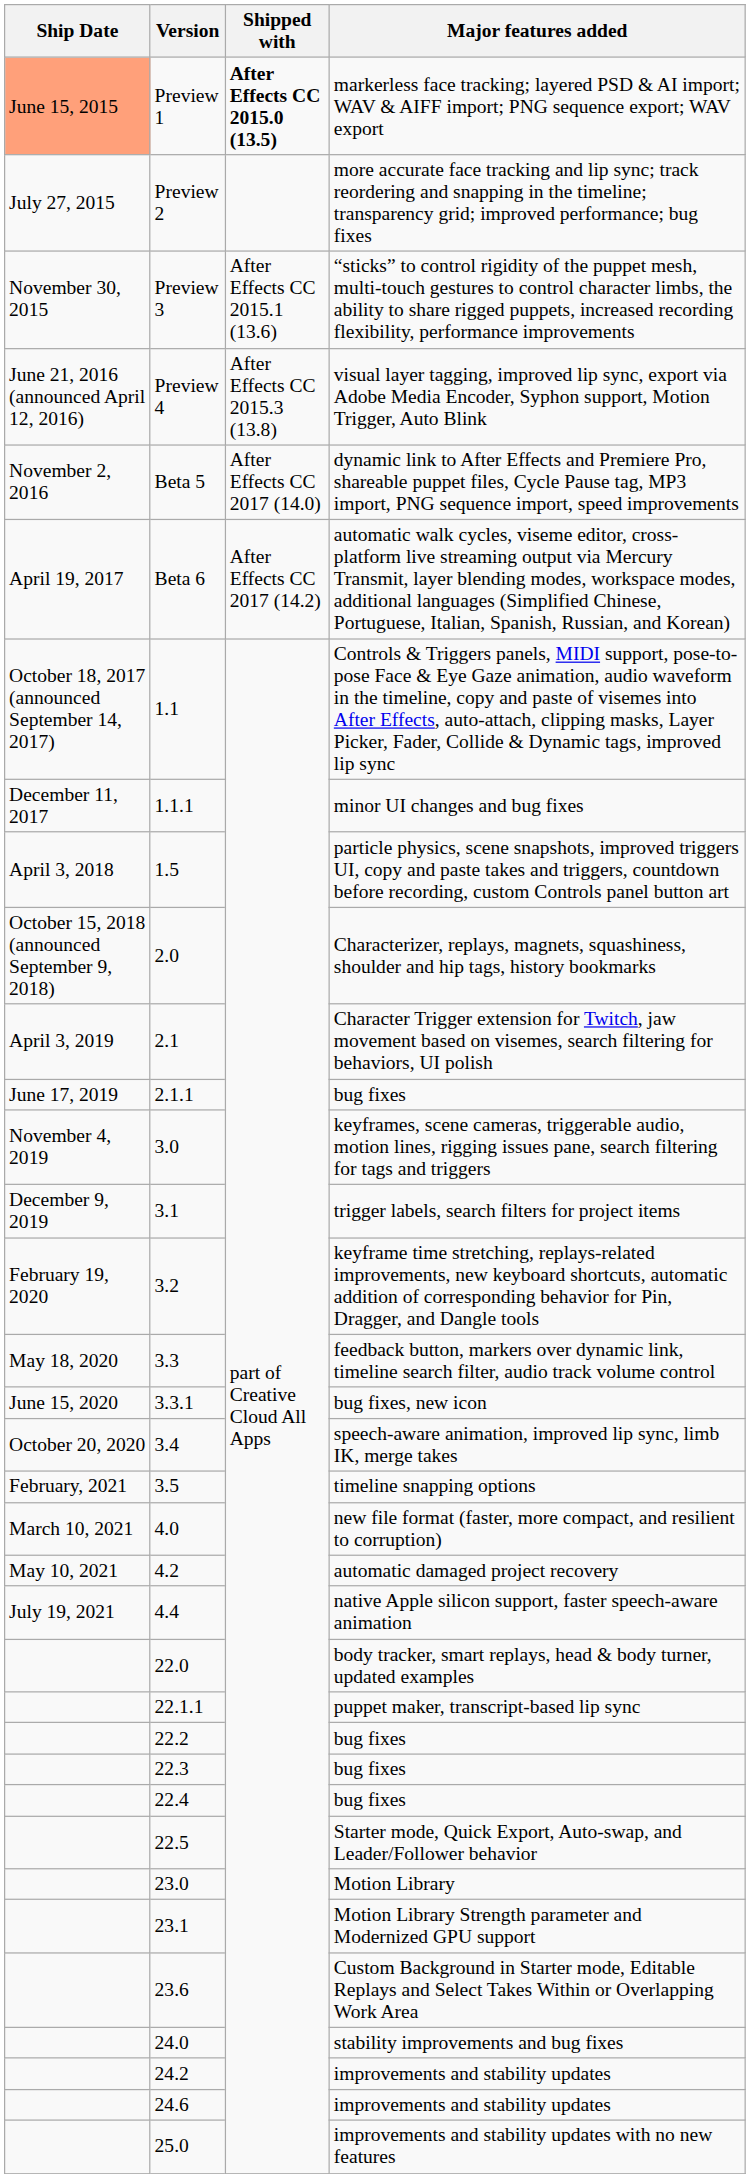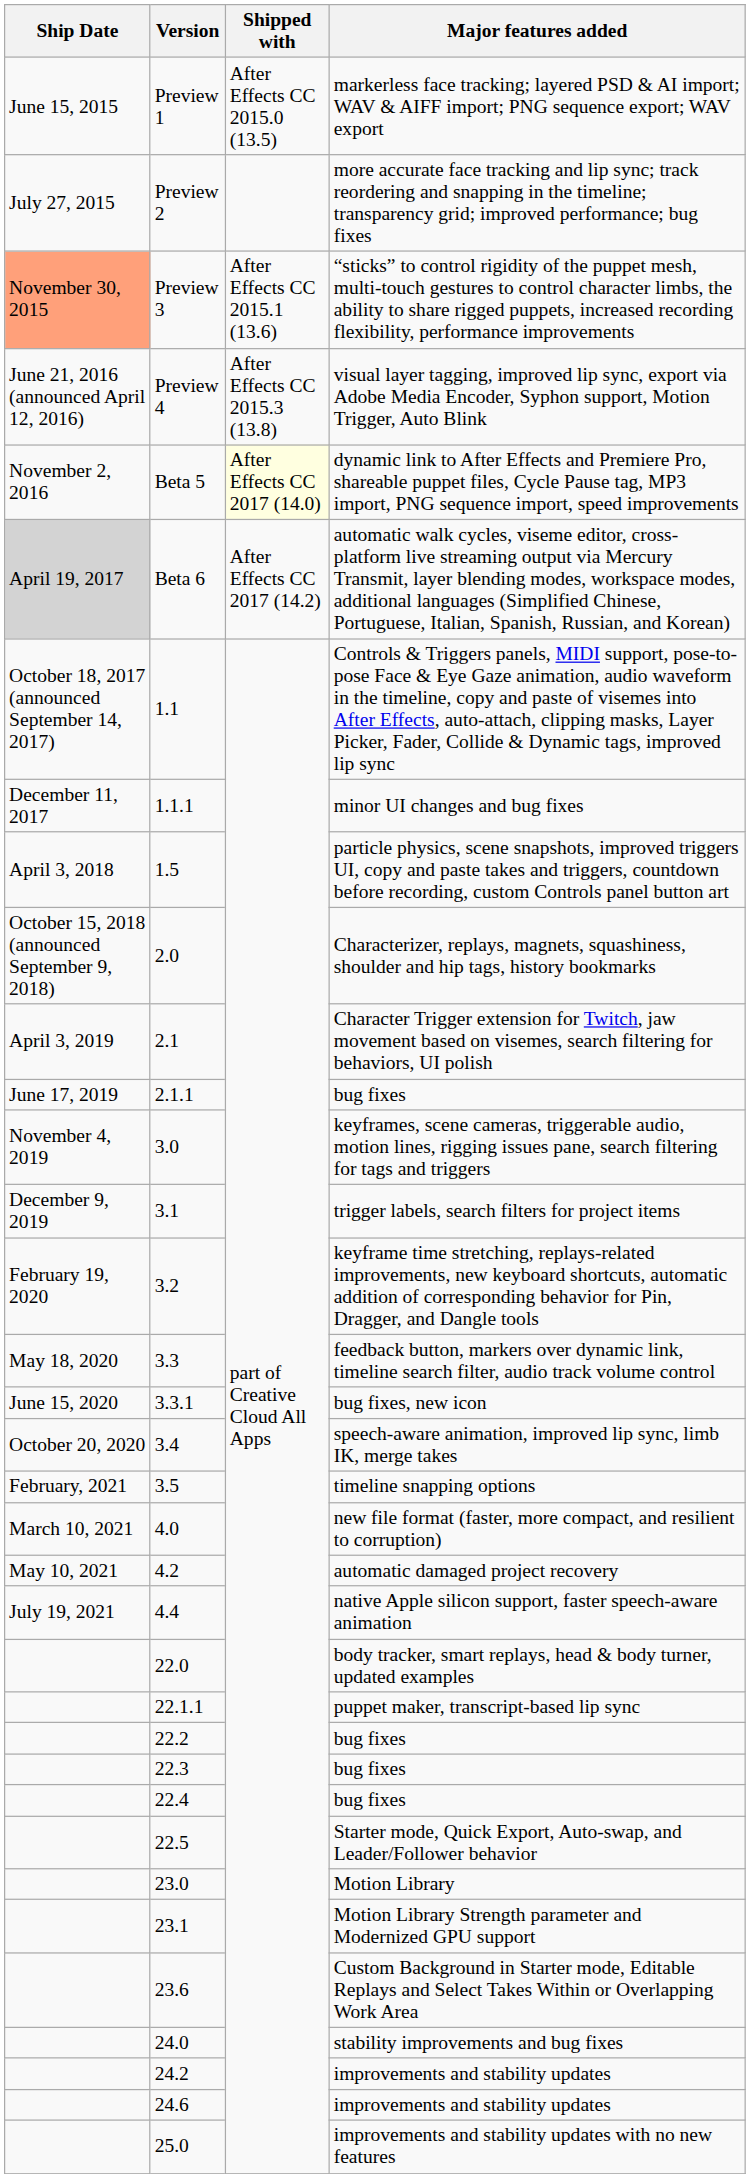Preview 1 | Ship Date: lightsalmon background -> no background
Preview 1 | Shipped with: bold -> normal
Preview 3 | Ship Date: no background -> lightsalmon background
Beta 5 | Shipped with: no background -> lightyellow background
Beta 6 | Ship Date: no background -> lightgrey background
